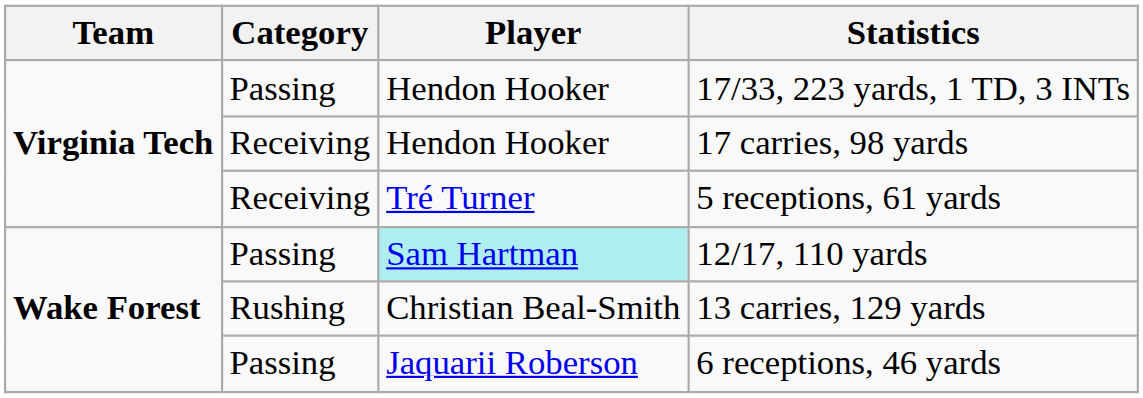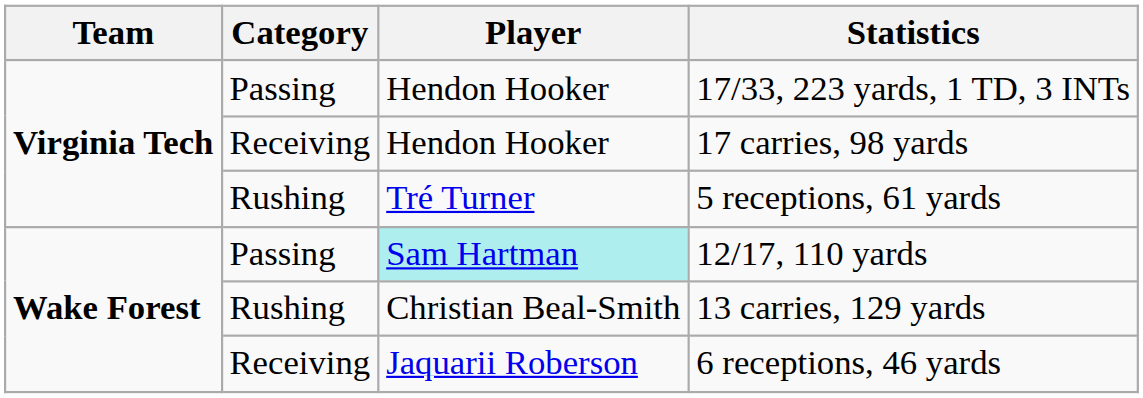5 receptions, 61 yards | Category: Receiving -> Rushing
6 receptions, 46 yards | Category: Passing -> Receiving
